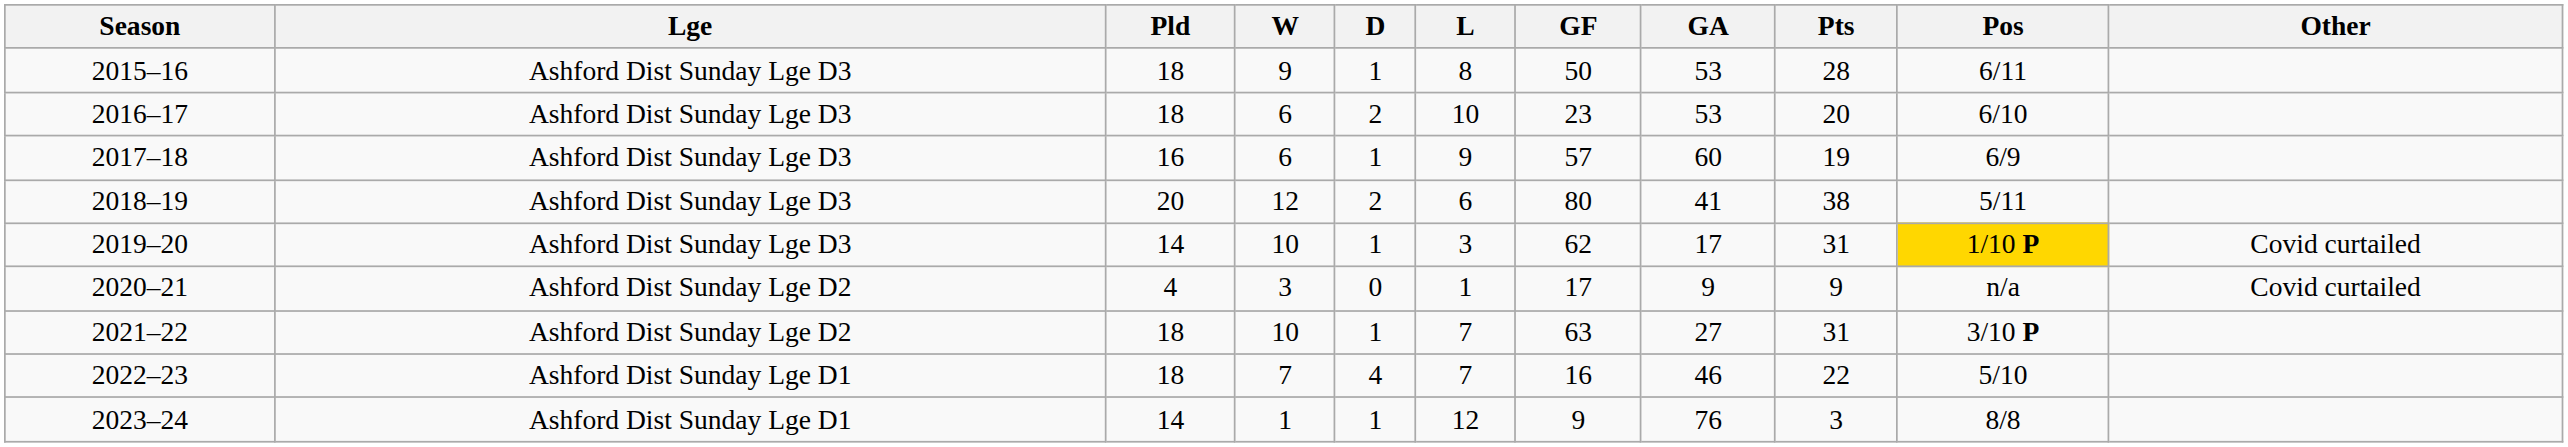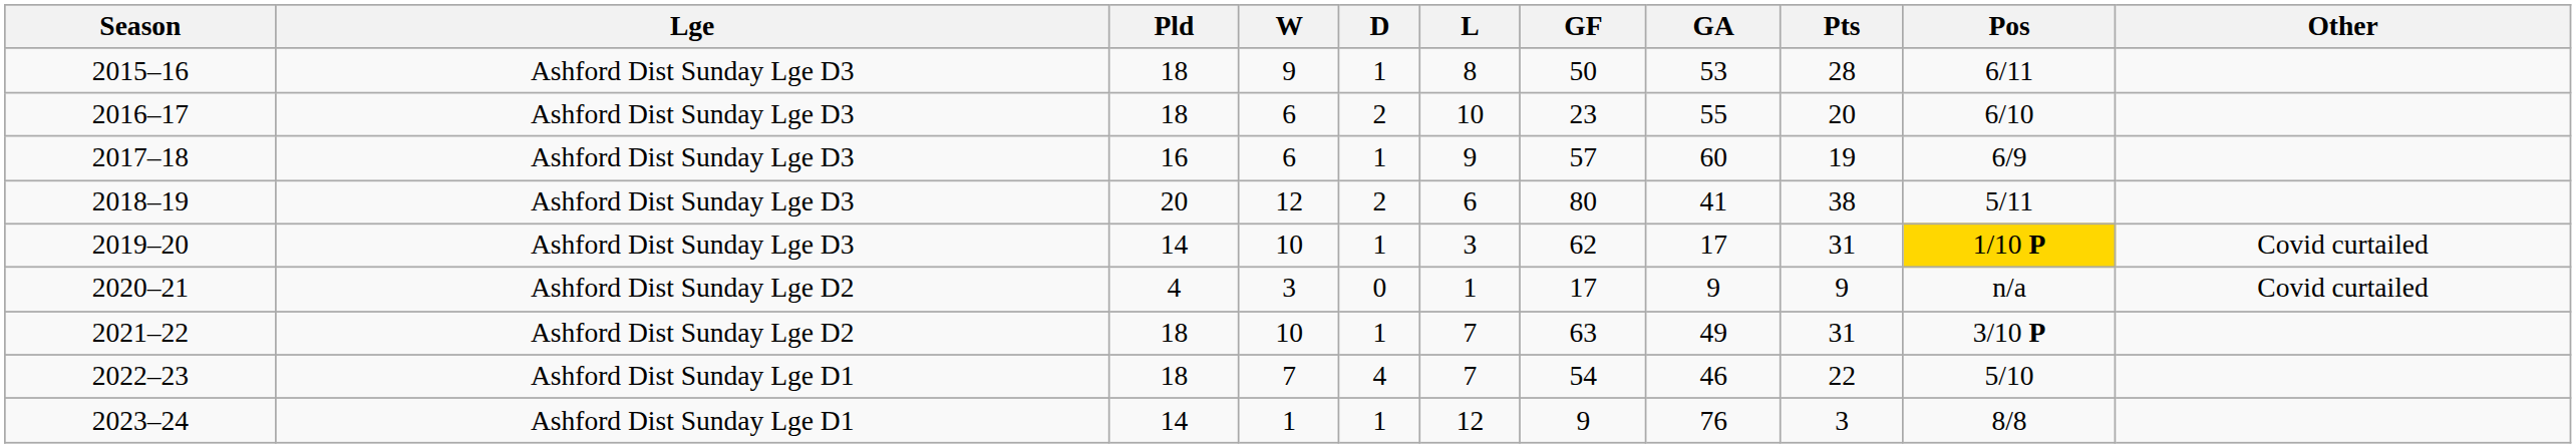2016–17 | GA: 53 -> 55
2021–22 | GA: 27 -> 49
2022–23 | GF: 16 -> 54
